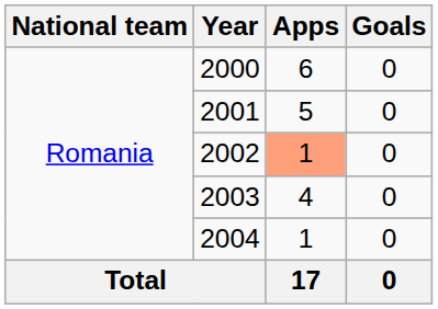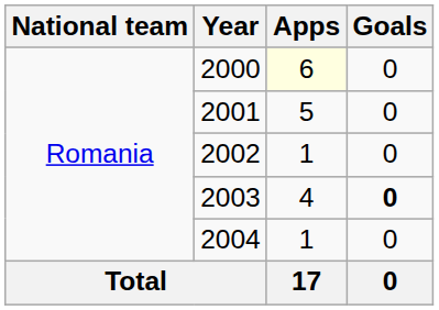2000 | Apps: no background -> lightyellow background
2002 | Apps: lightsalmon background -> no background
2003 | Goals: normal -> bold
